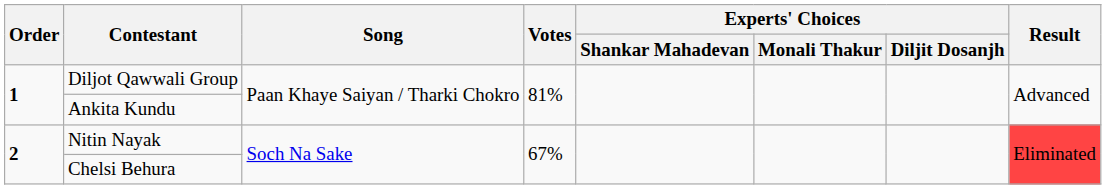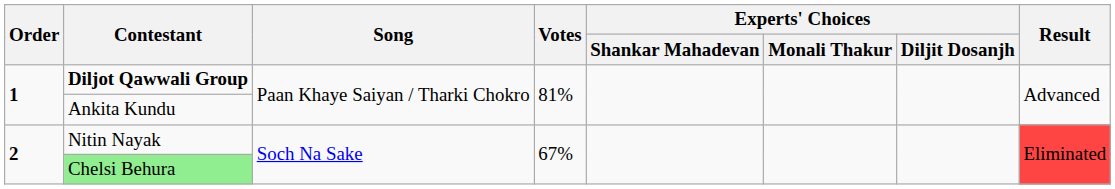Diljot Qawwali Group | Contestant: normal -> bold
Chelsi Behura | Contestant: no background -> lightgreen background
